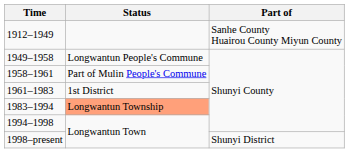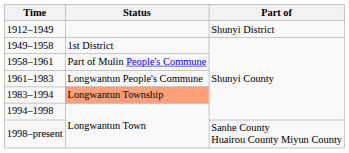1912–1949 | Part of: Sanhe County Huairou County Miyun County -> Shunyi District
1949–1958 | Status: Longwantun People's Commune -> 1st District
1961–1983 | Status: 1st District -> Longwantun People's Commune
1998–present | Part of: Shunyi District -> Sanhe County Huairou County Miyun County
